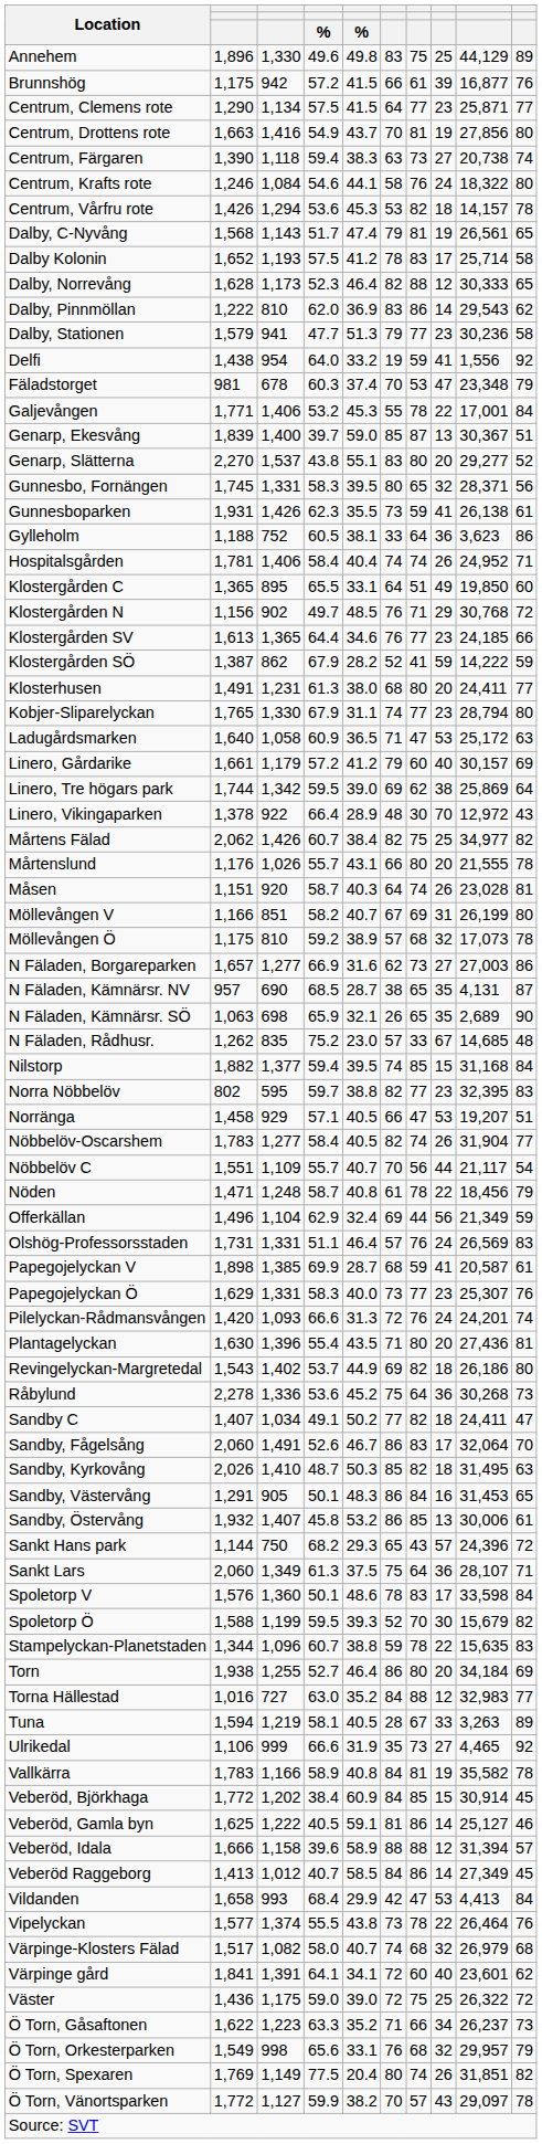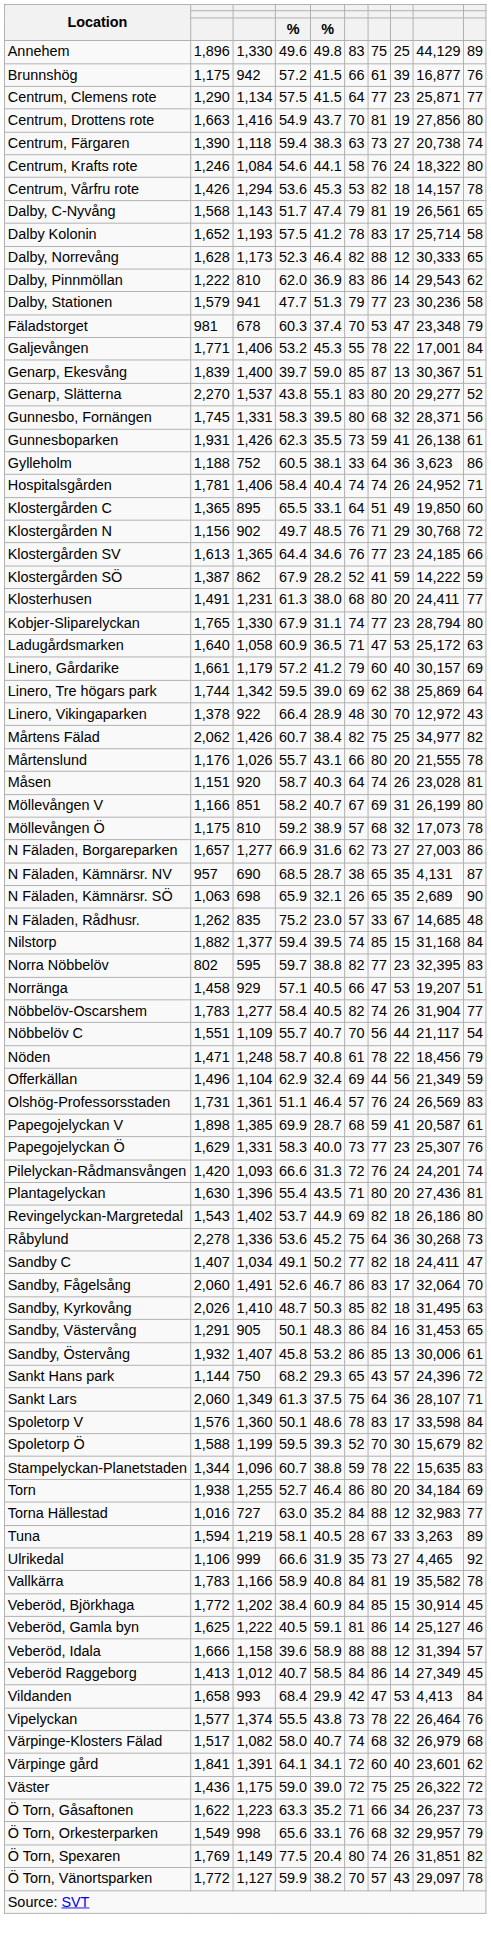- row: Delfi | 1,438 | 954 | 64.0 | 33.2 | 19 | 59 | 41 | 1,556 | 92
Gunnesbo, Fornängen | column 7: 65 -> 68
Olshög-Professorsstaden | column 3: 1,331 -> 1,361
